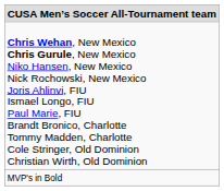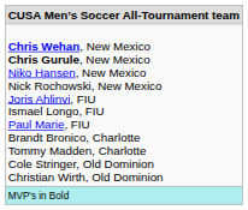MVP's in Bold | column 1: no background -> paleturquoise background
